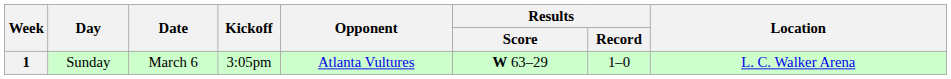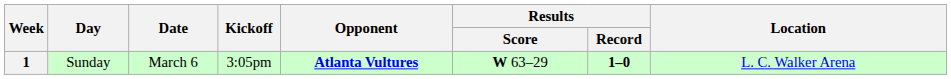1 | Opponent: normal -> bold
1 | Results / Record: normal -> bold
